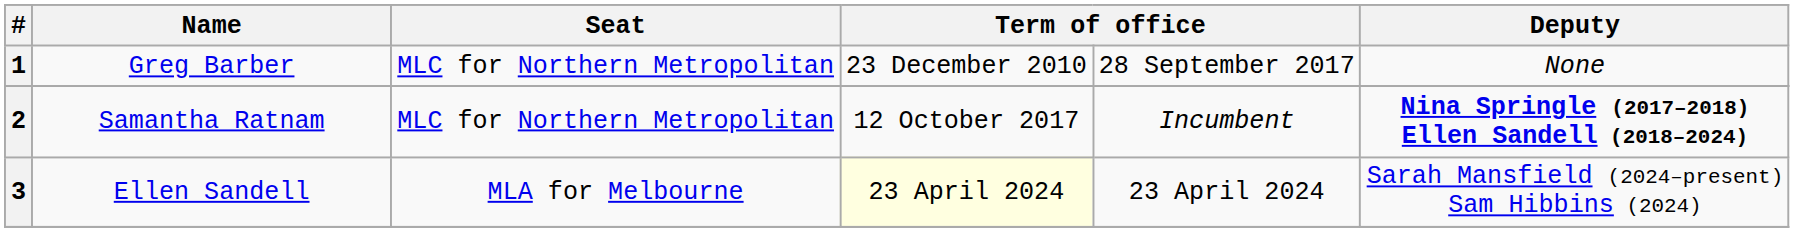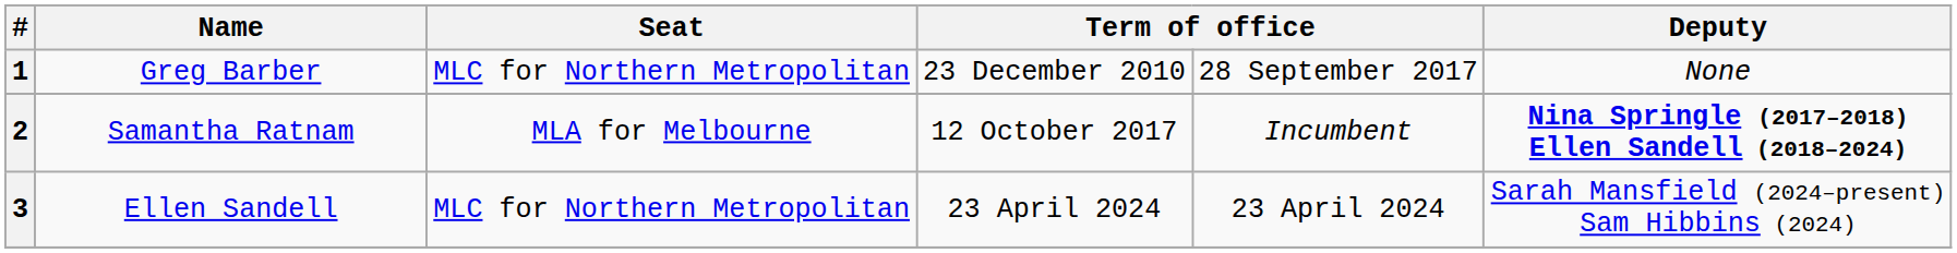2 | Seat: MLC for Northern Metropolitan -> MLA for Melbourne
3 | Seat: MLA for Melbourne -> MLC for Northern Metropolitan
3 | column 4: lightyellow background -> no background
